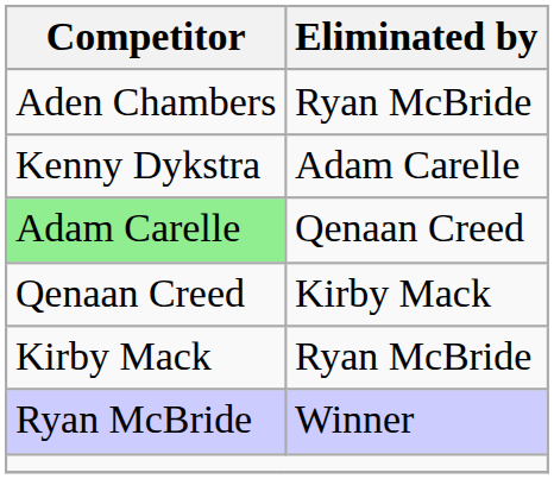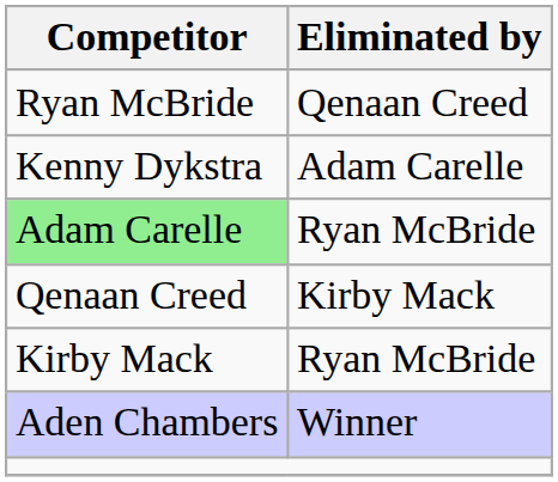row 2 | Competitor: Aden Chambers -> Ryan McBride
row 2 | Eliminated by: Ryan McBride -> Qenaan Creed
row 4 | Eliminated by: Qenaan Creed -> Ryan McBride
row 7 | Competitor: Ryan McBride -> Aden Chambers
